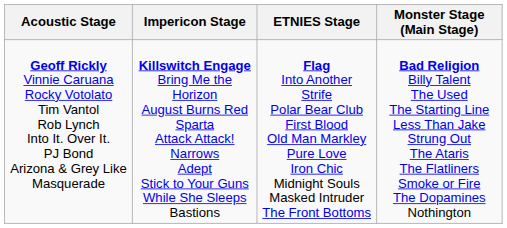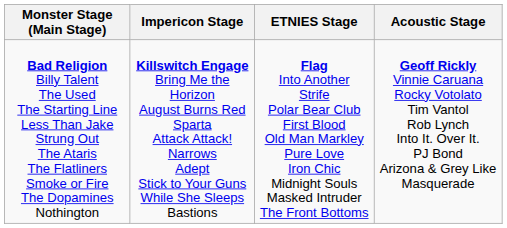columns swapped: Monster Stage (Main Stage) <-> Acoustic Stage
